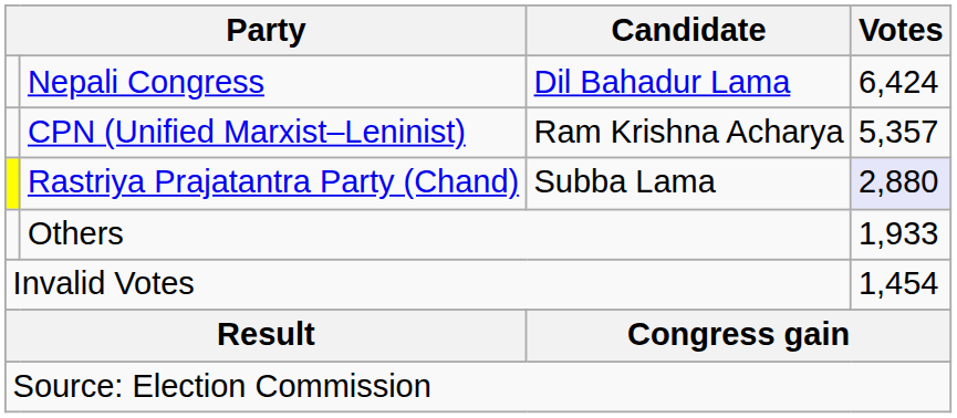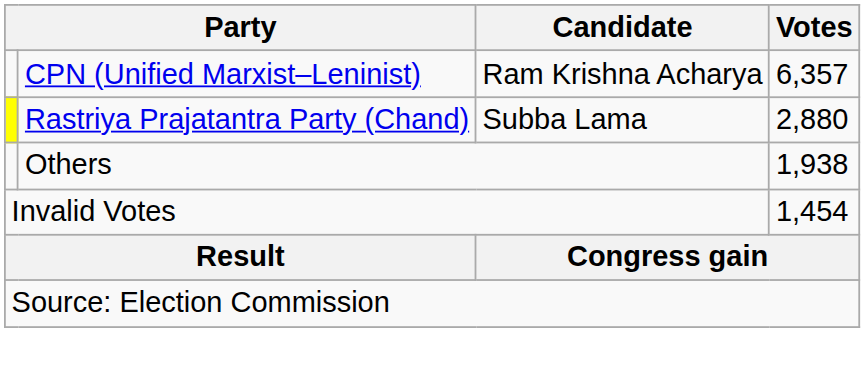- row: Nepali Congress | Dil Bahadur Lama | 6,424
CPN (Unified Marxist–Leninist) | Votes: 5,357 -> 6,357
Rastriya Prajatantra Party (Chand) | Votes: lavender background -> no background
Others | Votes: 1,933 -> 1,938
